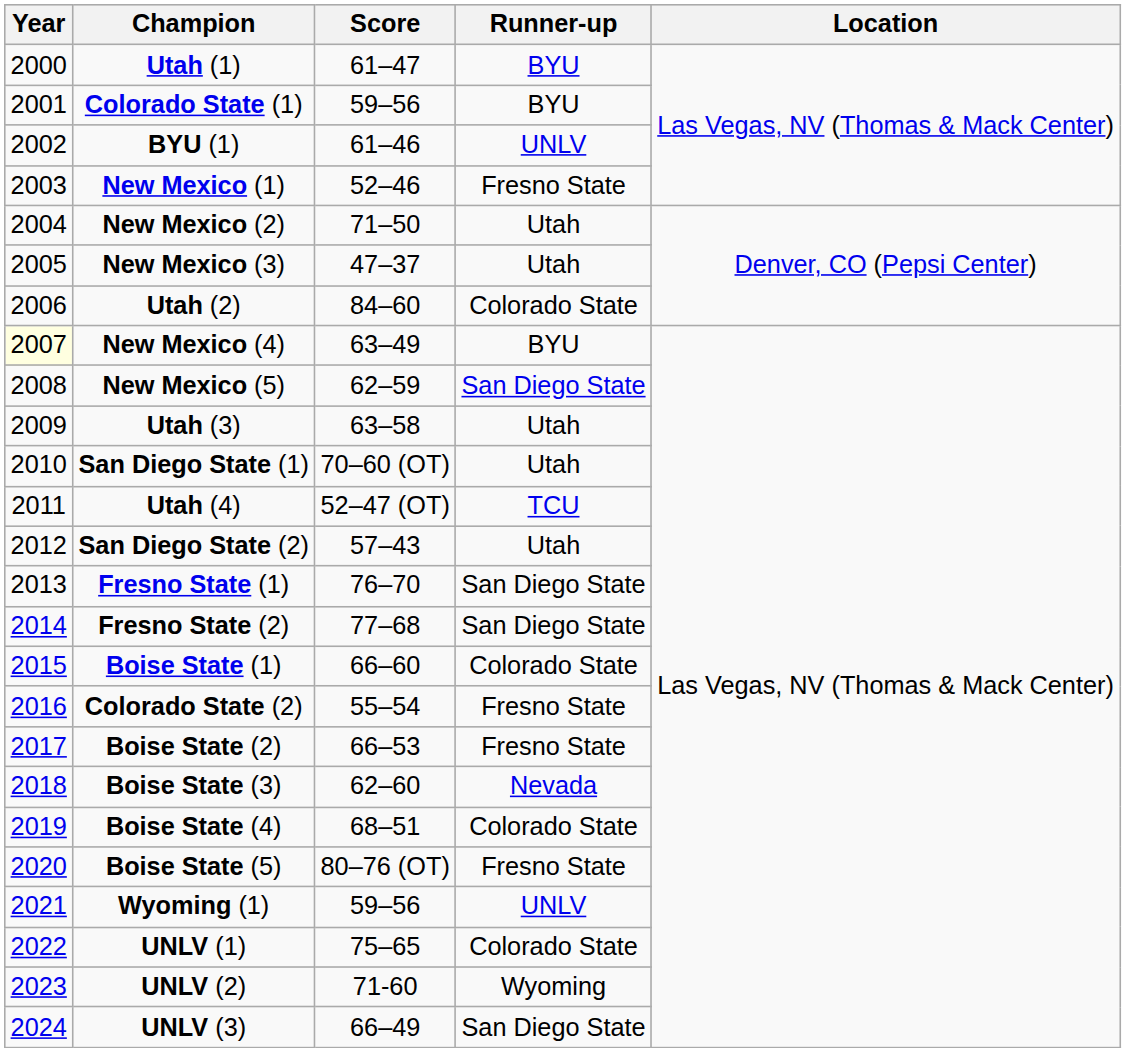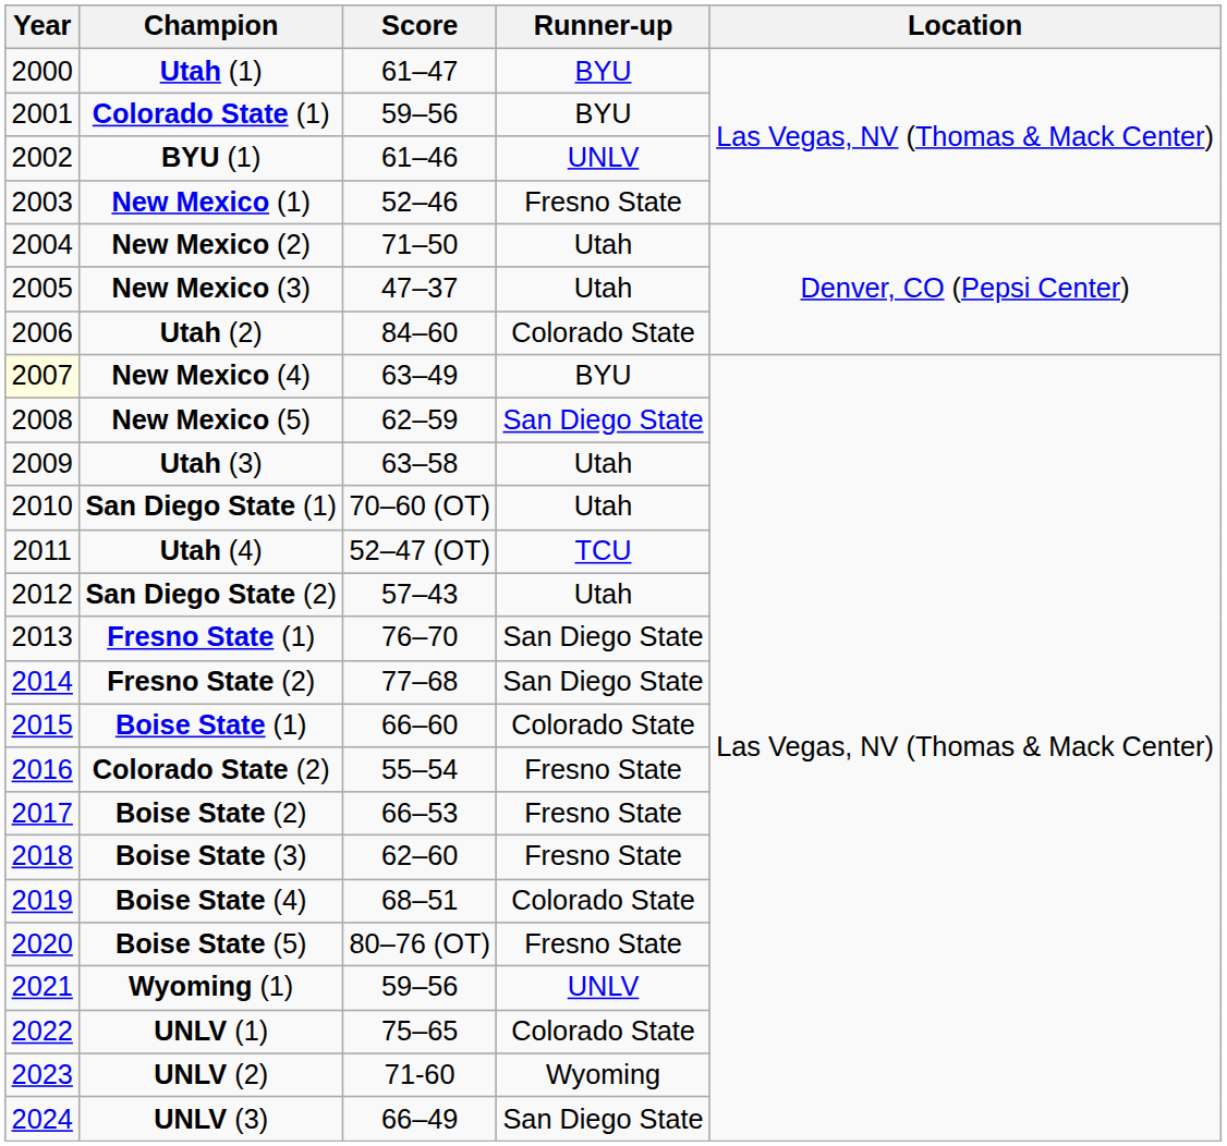Boise State (3) | Runner-up: Nevada -> Fresno State
